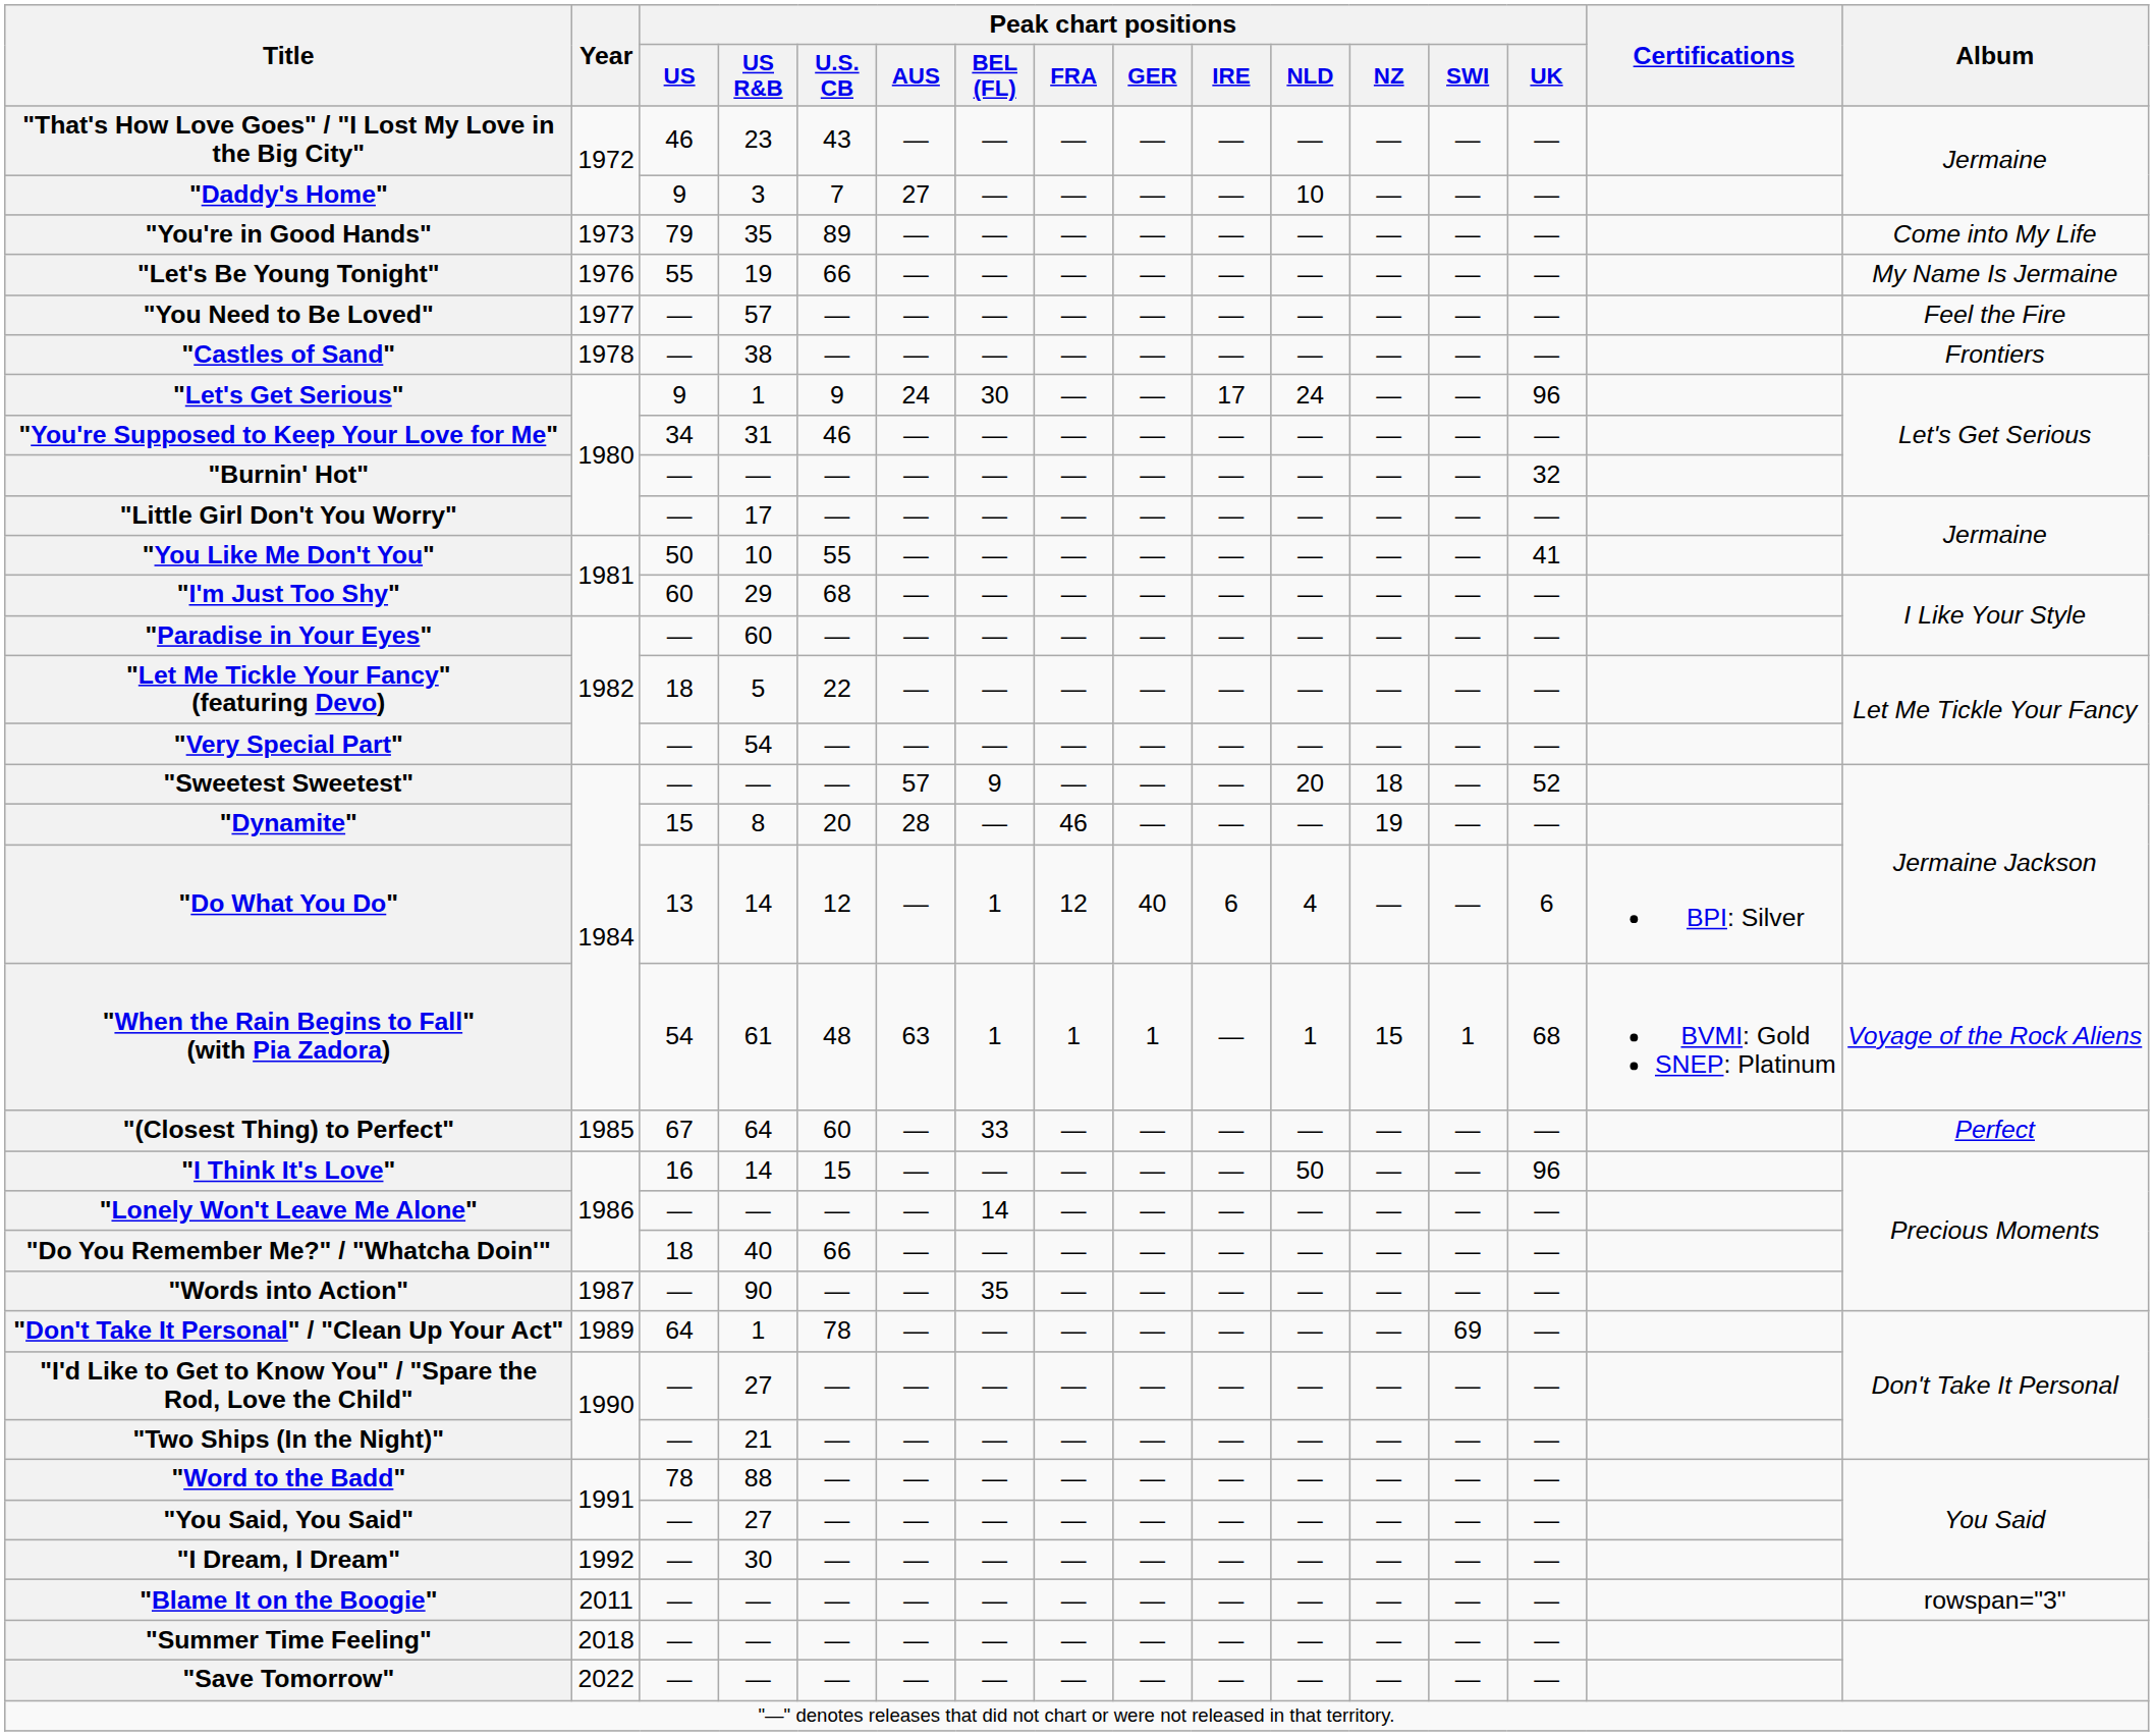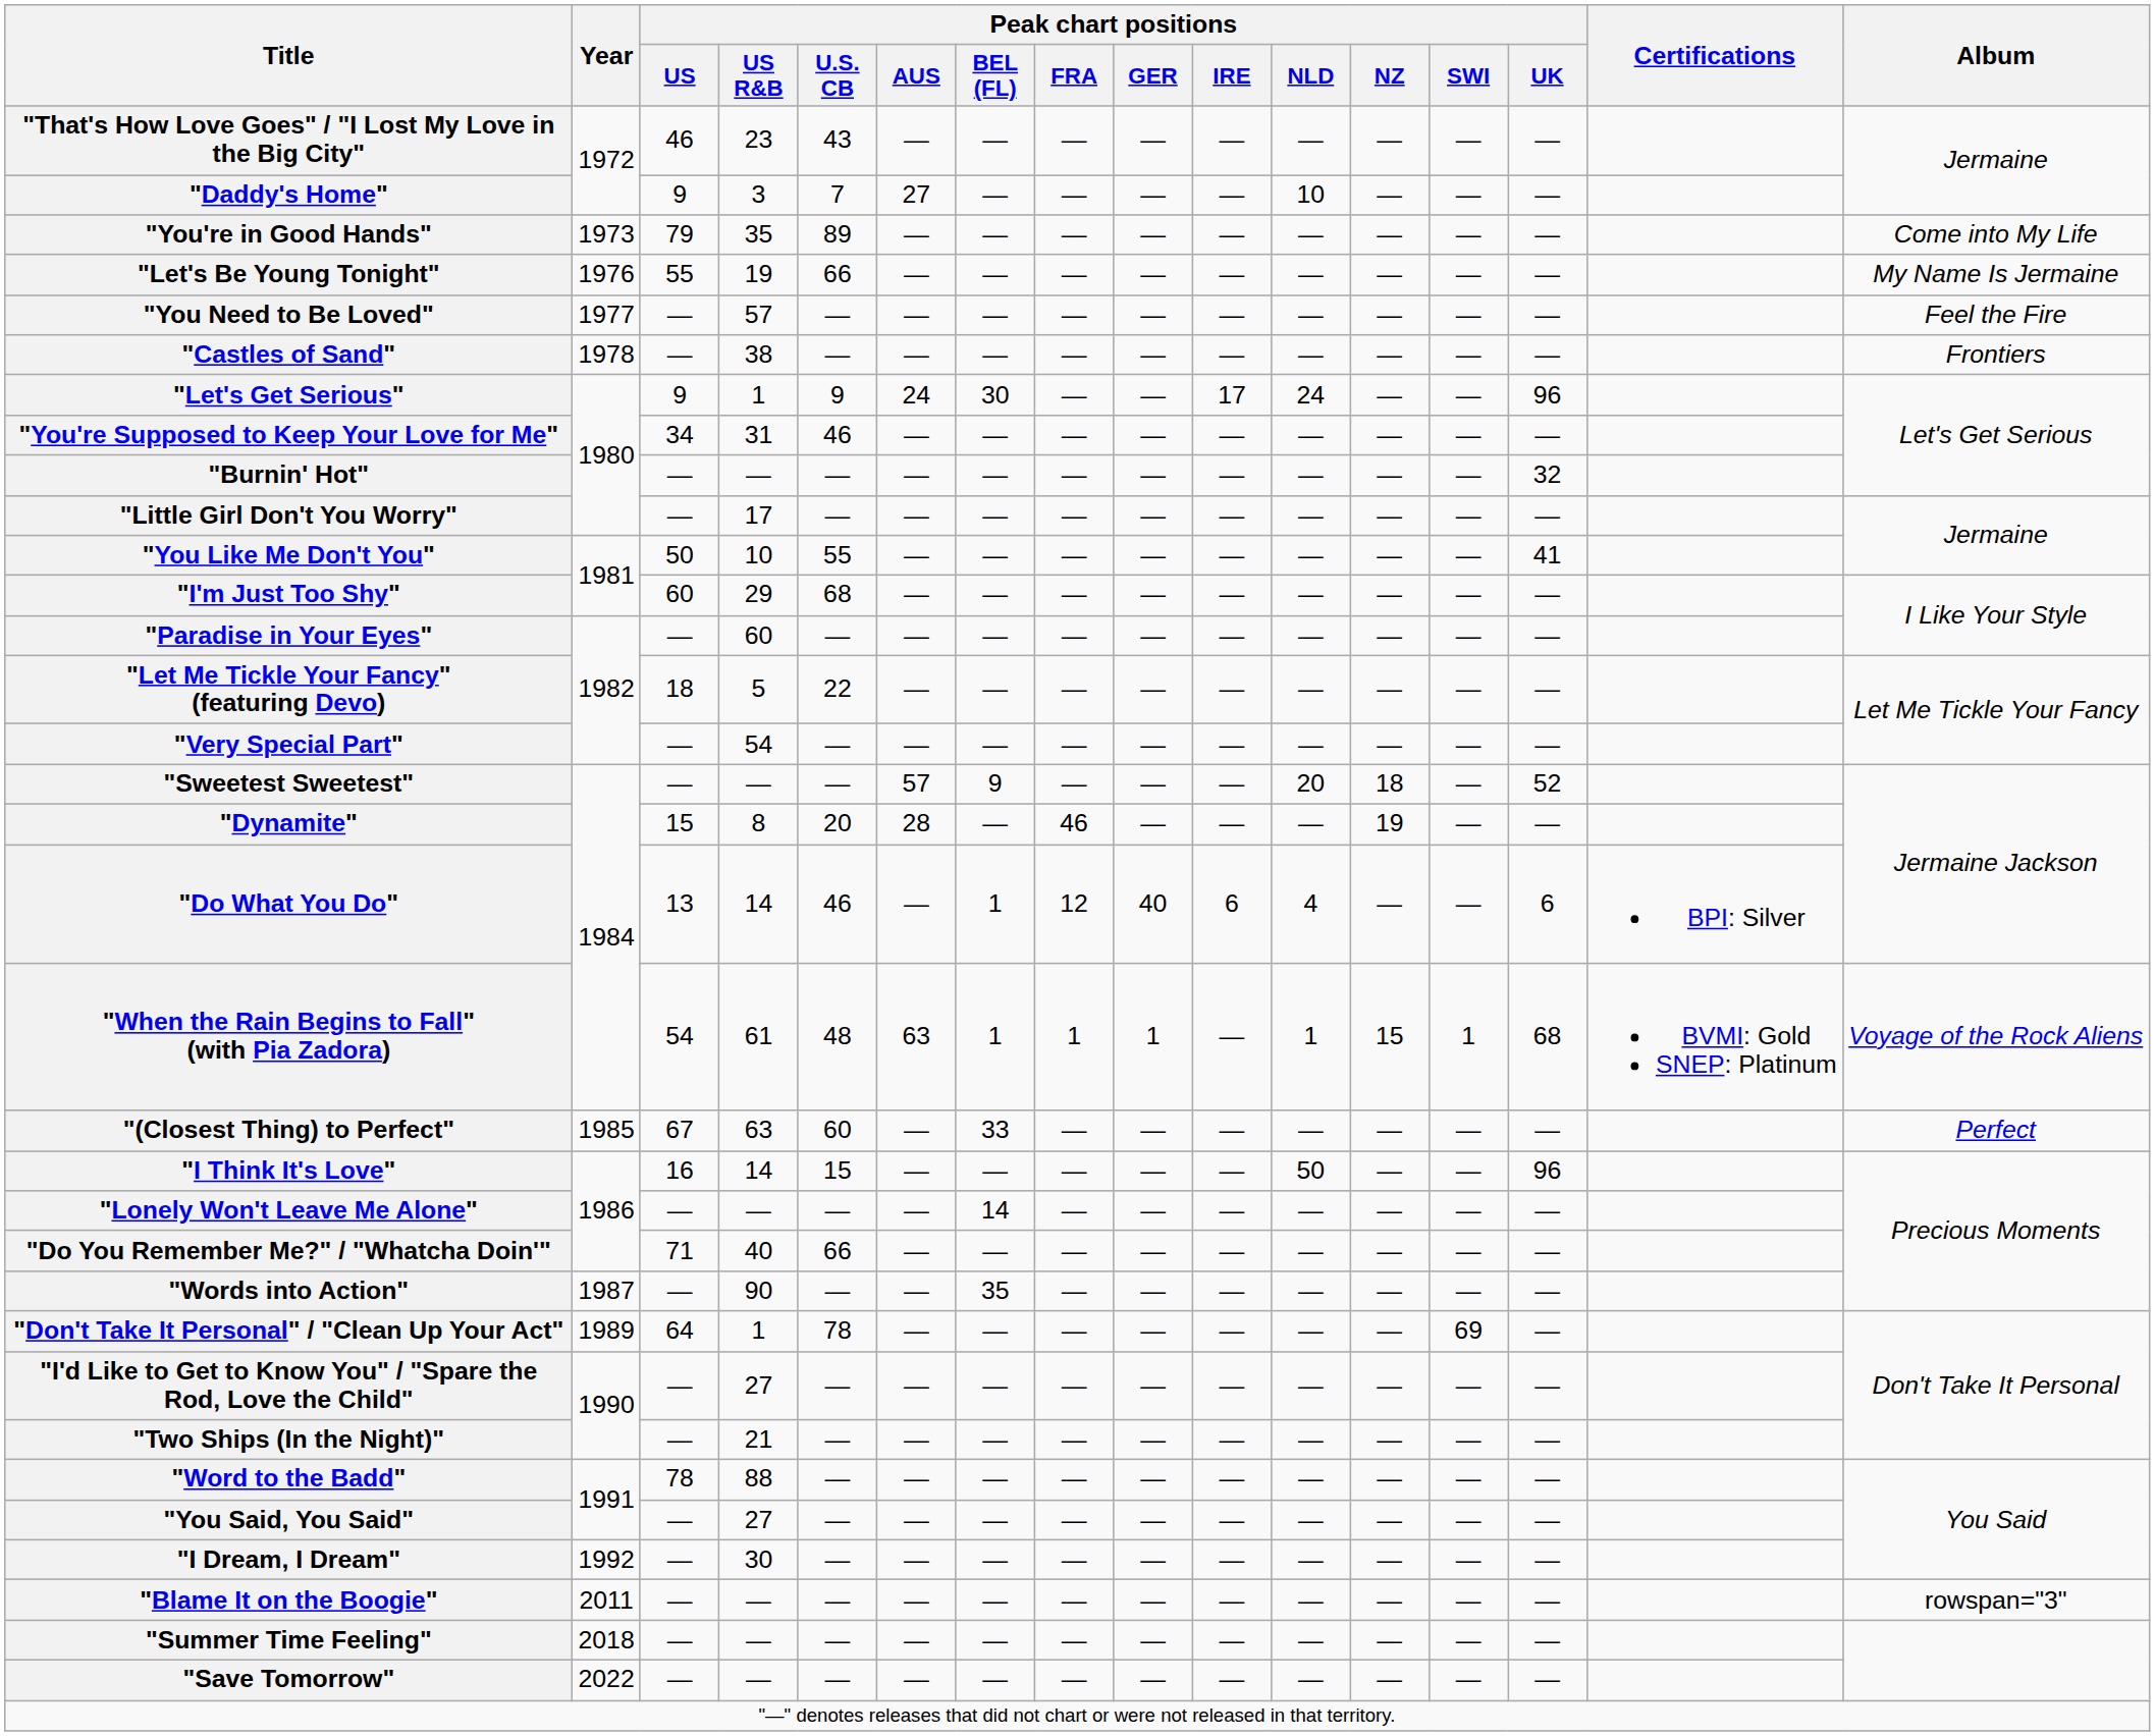"Do What You Do" | Peak chart positions / U.S. CB: 12 -> 46
"(Closest Thing) to Perfect" | Peak chart positions / US R&B: 64 -> 63
"Do You Remember Me?" / "Whatcha Doin'" | Peak chart positions / US: 18 -> 71
